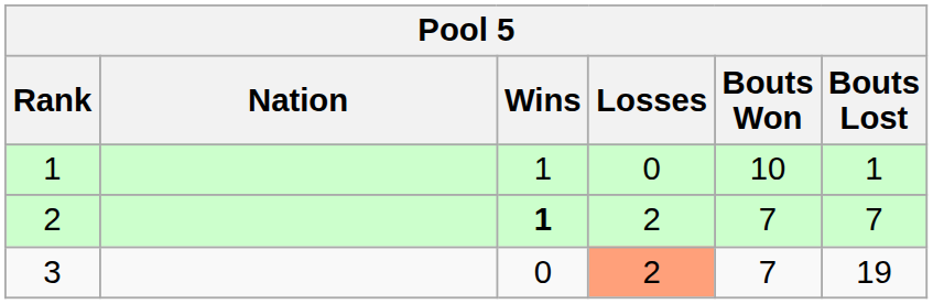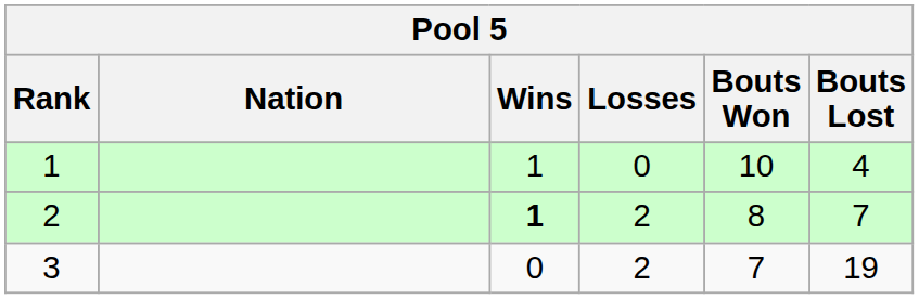row 3 | Bouts Lost: 1 -> 4
row 4 | Bouts Won: 7 -> 8
row 5 | Losses: lightsalmon background -> no background
